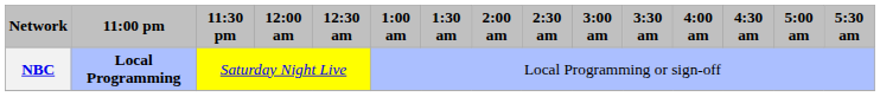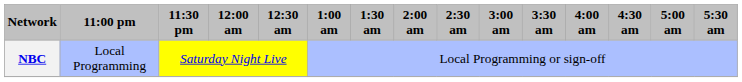NBC | 11:00 pm: bold -> normal
